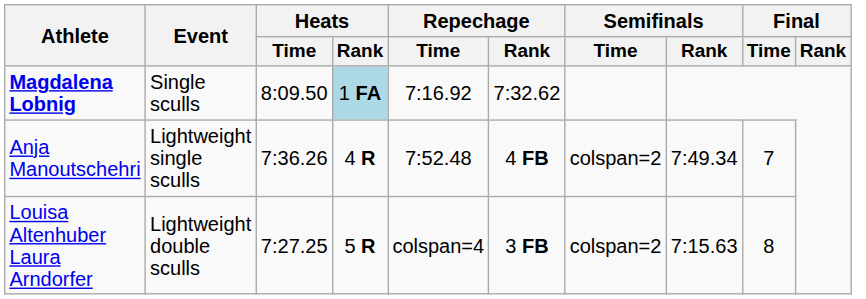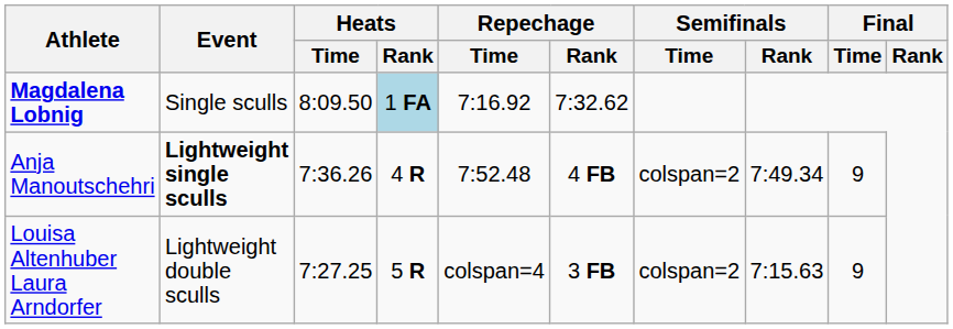Anja Manoutschehri | Event: normal -> bold
Anja Manoutschehri | Final / Time: 7 -> 9
Louisa Altenhuber Laura Arndorfer | Final / Time: 8 -> 9
